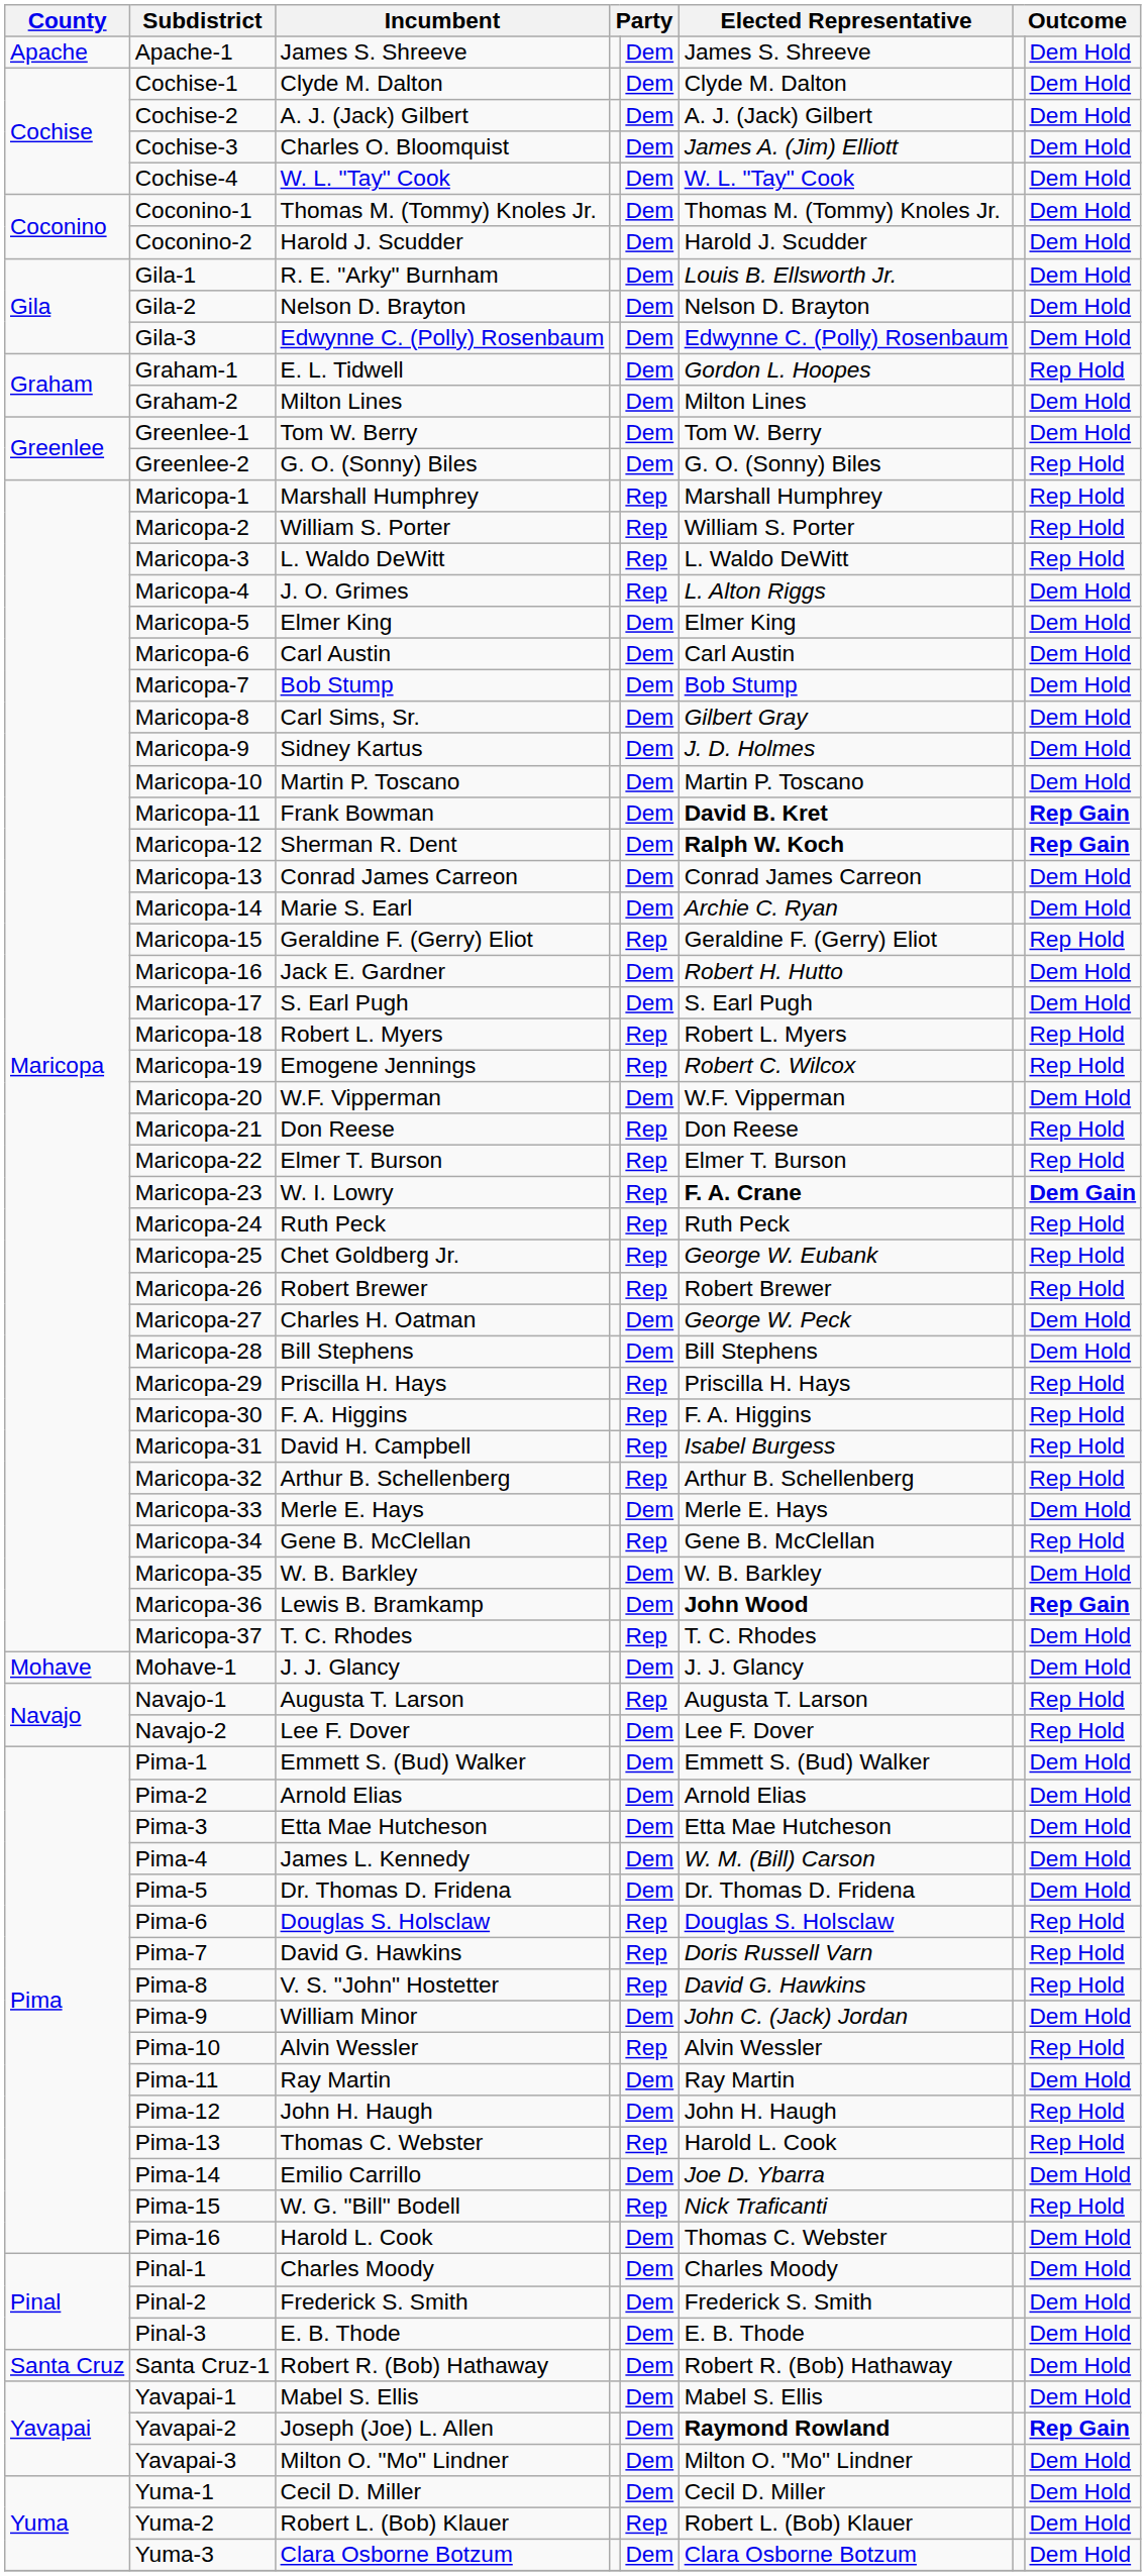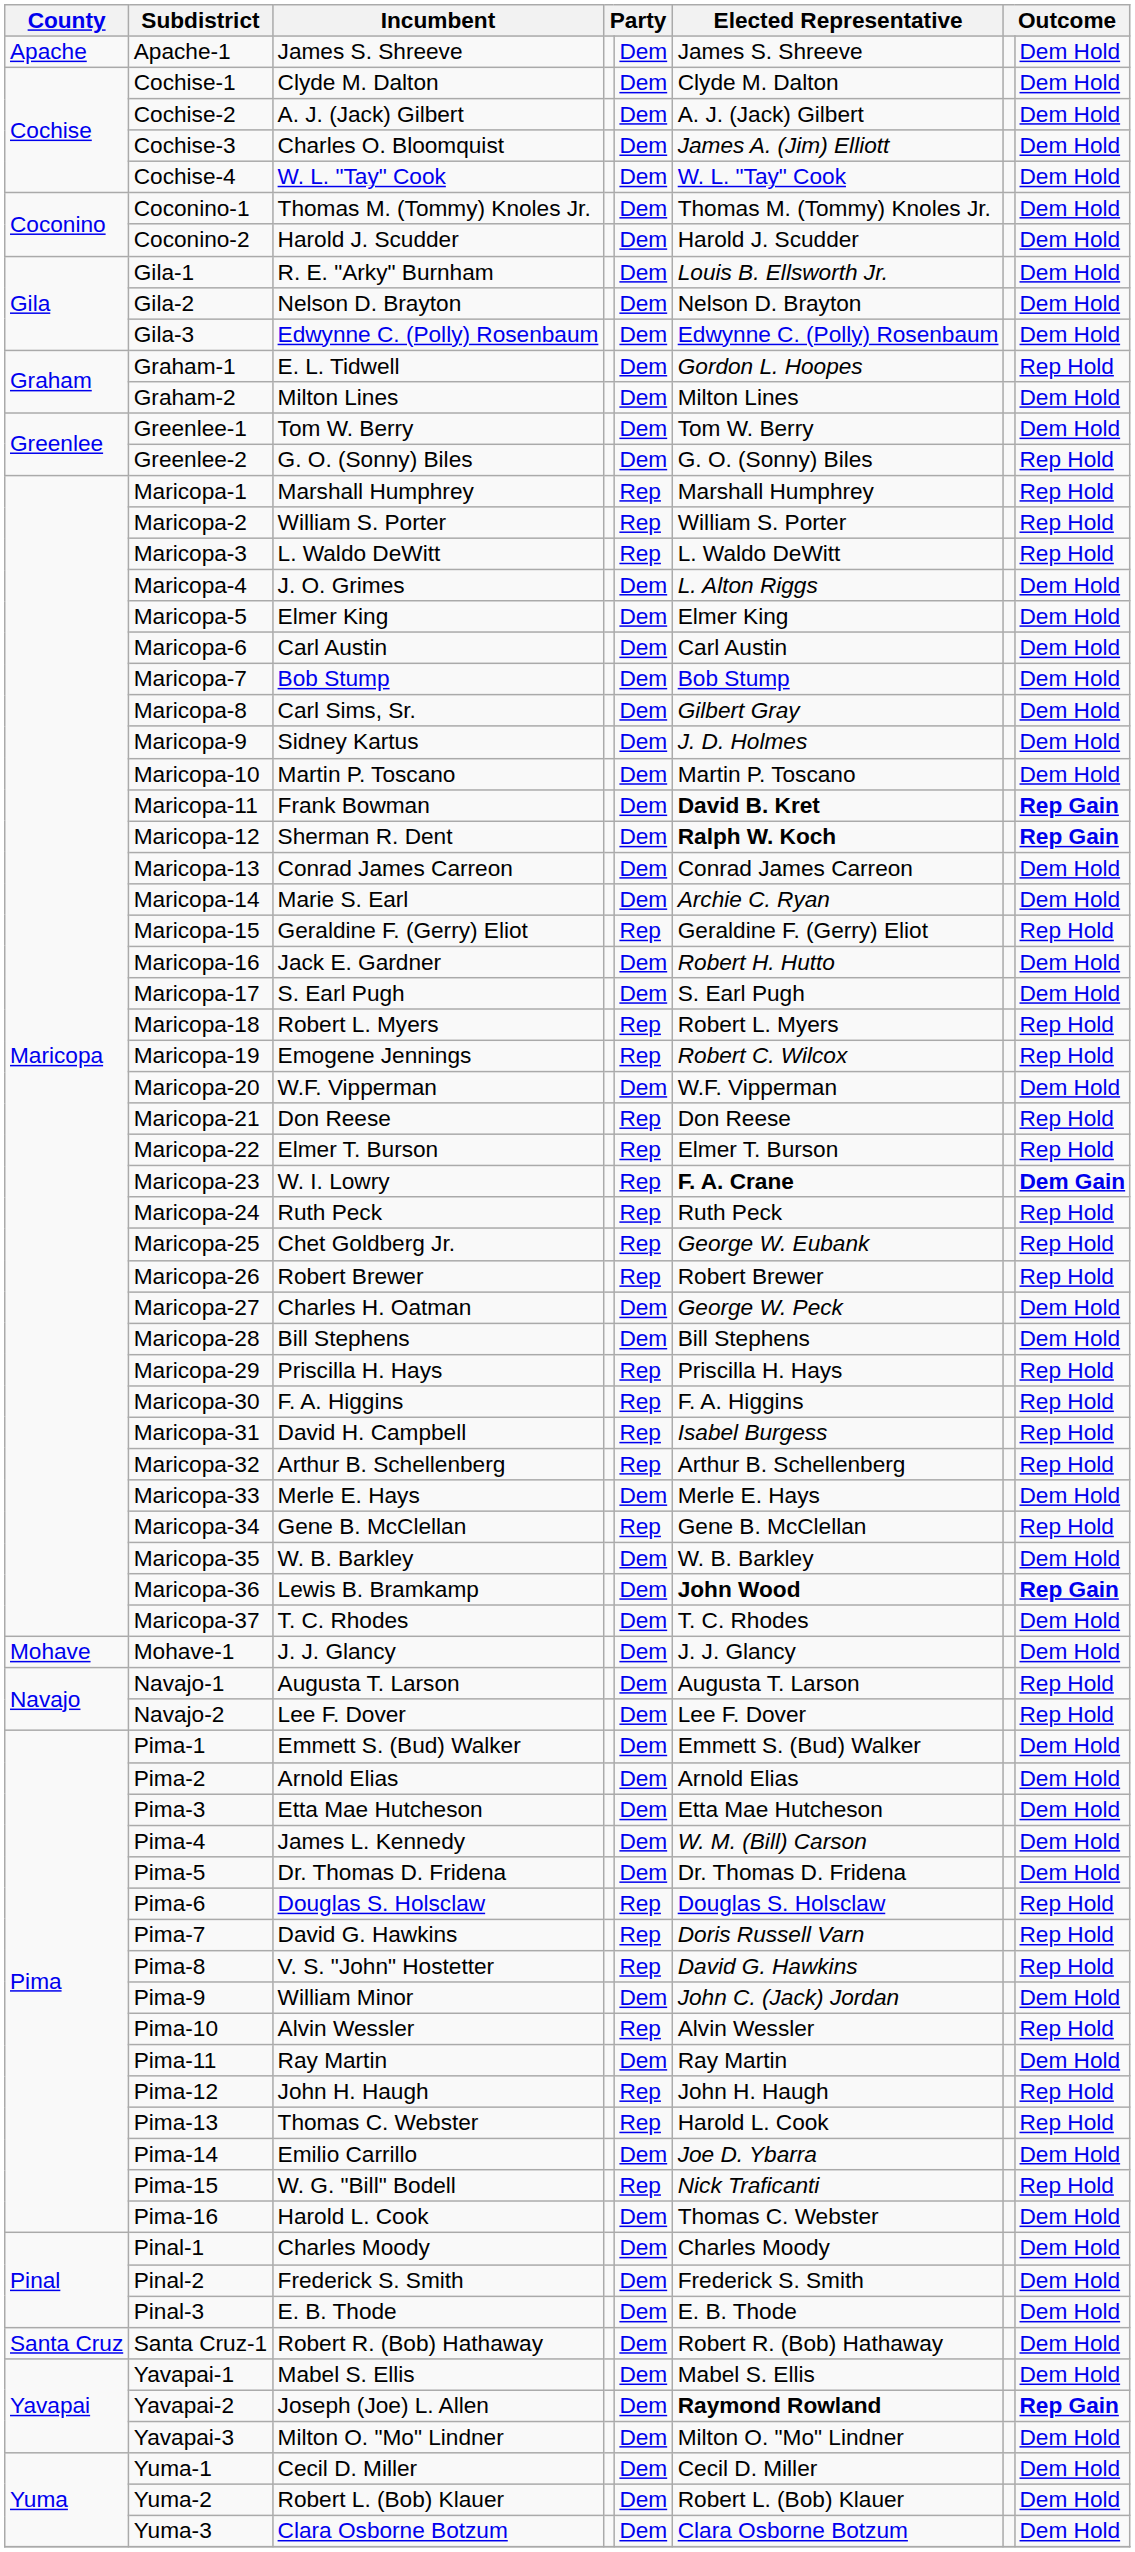Maricopa-4 | column 5: Rep -> Dem
Maricopa-37 | column 5: Rep -> Dem
Navajo-1 | column 5: Rep -> Dem
Pima-12 | column 5: Dem -> Rep
Yuma-2 | column 5: Rep -> Dem
